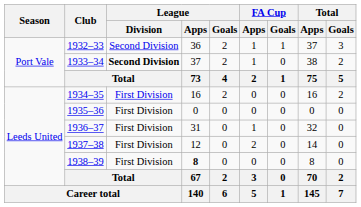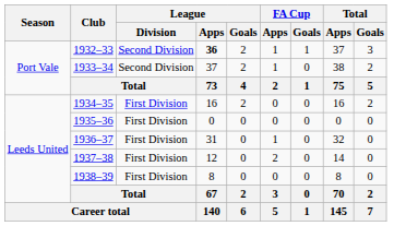1932–33 | League / Apps: normal -> bold
1933–34 | League / Division: bold -> normal
1938–39 | League / Apps: bold -> normal
